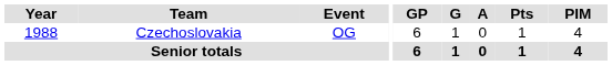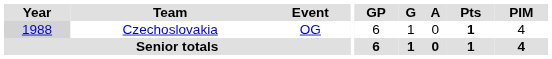Czechoslovakia | Year: no background -> lightgrey background
Czechoslovakia | Pts: normal -> bold
